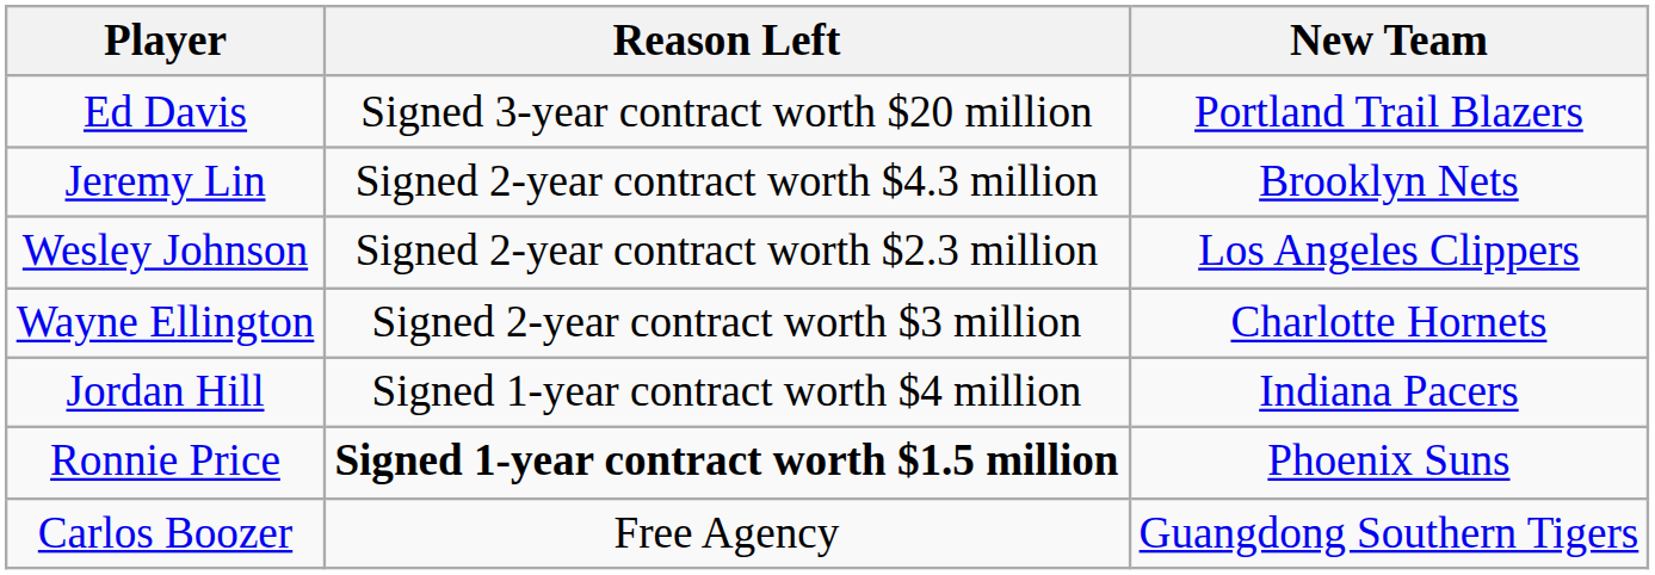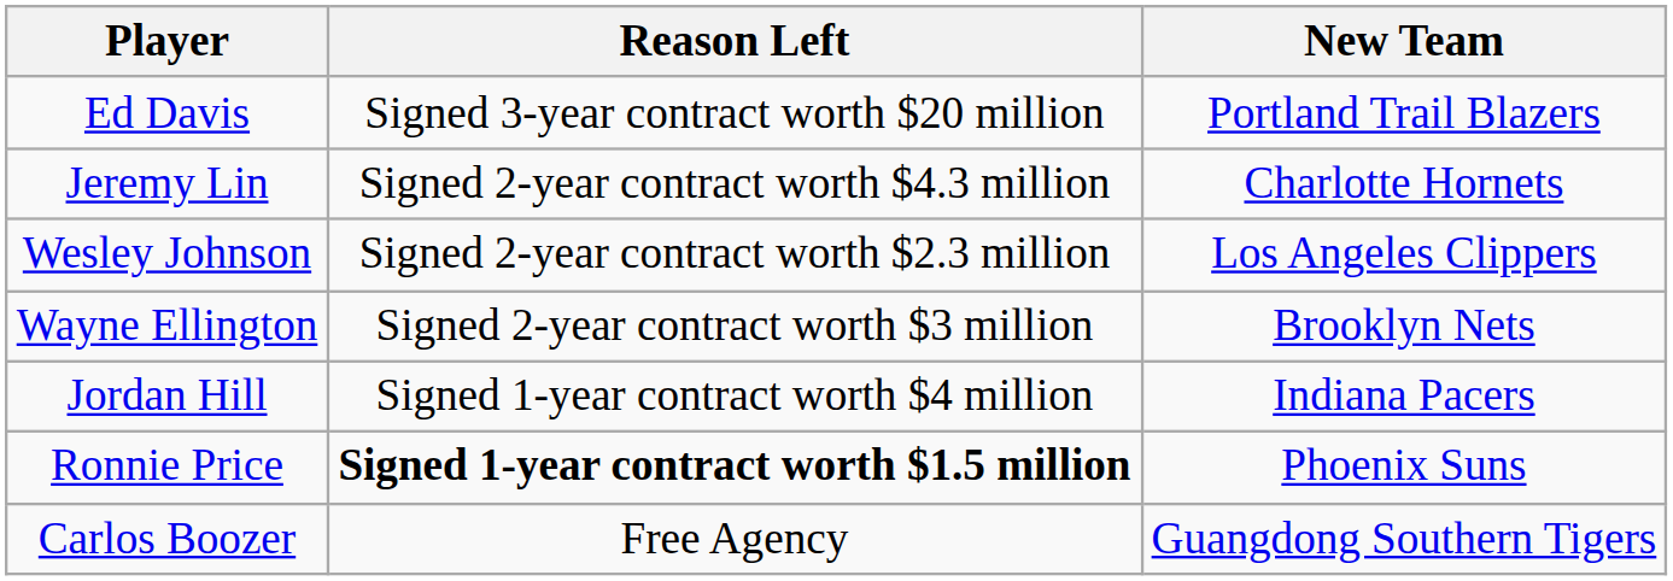Jeremy Lin | New Team: Brooklyn Nets -> Charlotte Hornets
Wayne Ellington | New Team: Charlotte Hornets -> Brooklyn Nets
